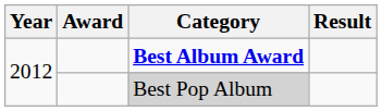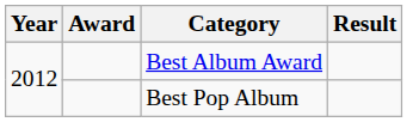Best Album Award | Category: bold -> normal
Best Pop Album | Category: lightgrey background -> no background
